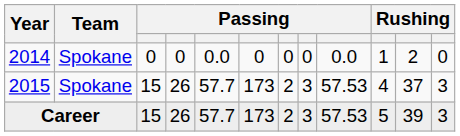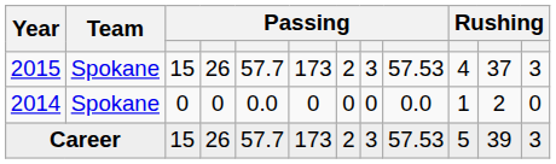rows swapped: 2014 <-> 2015
